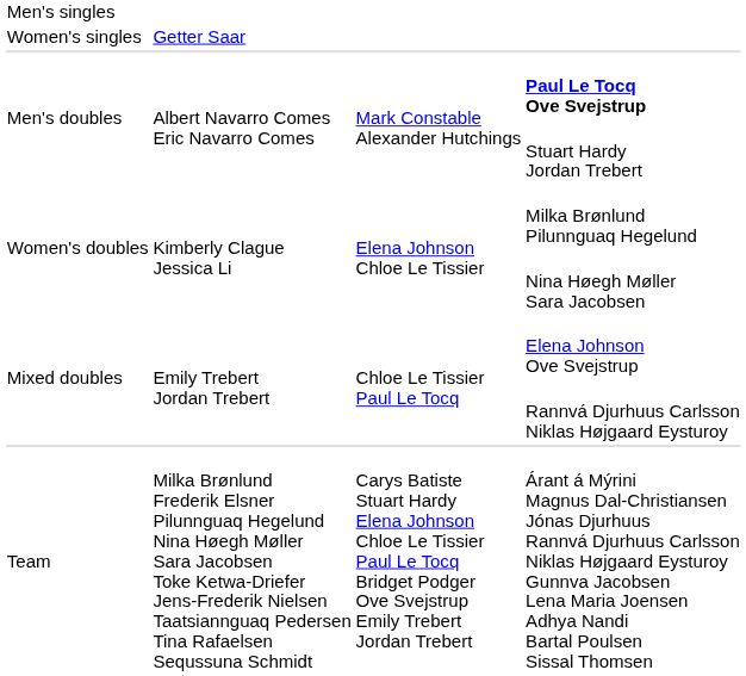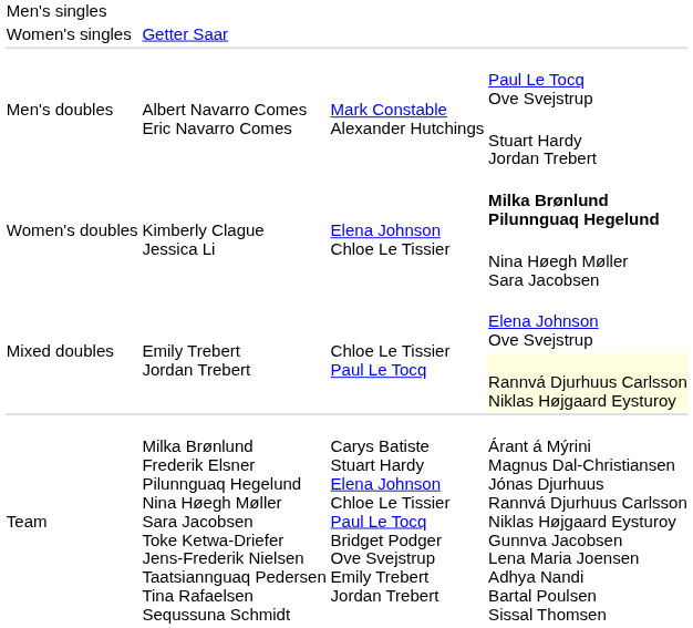Paul Le Tocq Ove Svejstrup | column 4: bold -> normal
Milka Brønlund Pilunnguaq Hegelund | column 4: normal -> bold
Rannvá Djurhuus Carlsson Niklas Højgaard Eysturoy | column 4: no background -> lightyellow background
